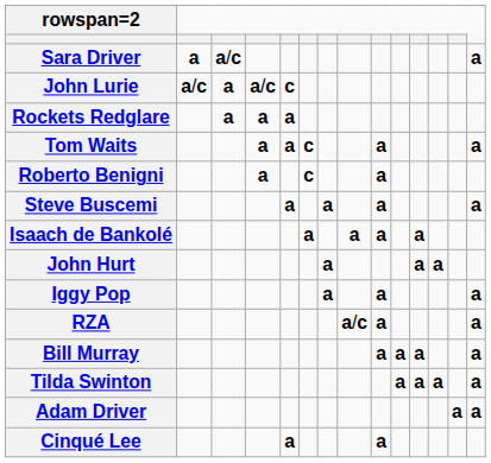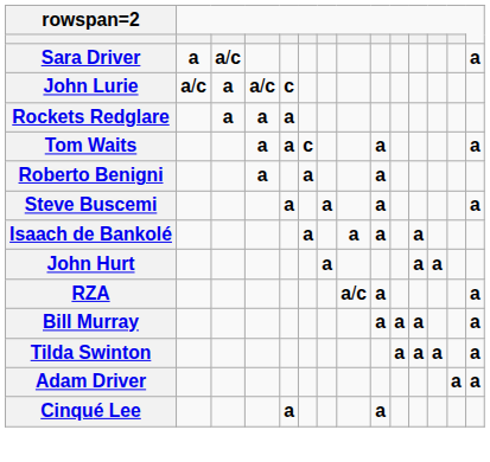Roberto Benigni | column 6: c -> a
- row: Iggy Pop | a | a | a
